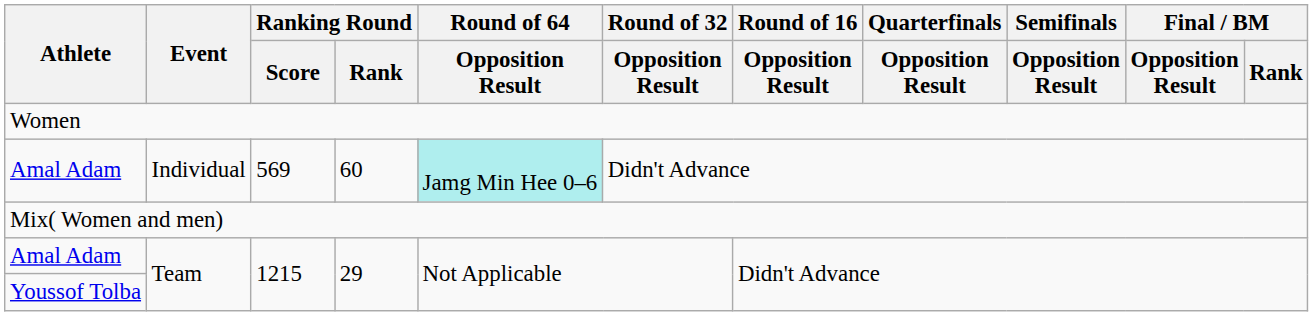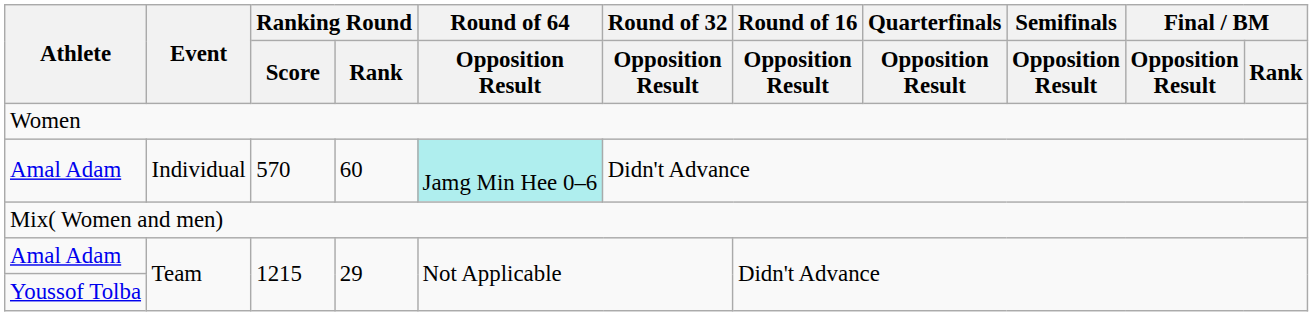Amal Adam / Individual | Ranking Round / Score: 569 -> 570
